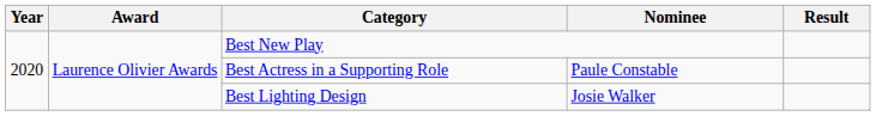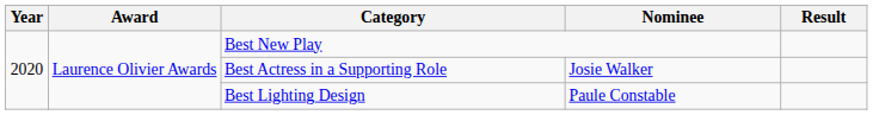Best Actress in a Supporting Role | Nominee: Paule Constable -> Josie Walker
Best Lighting Design | Nominee: Josie Walker -> Paule Constable
